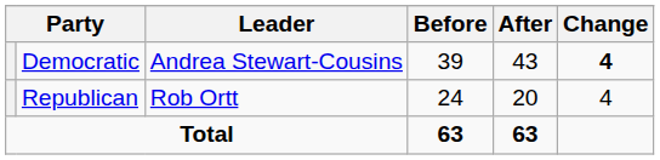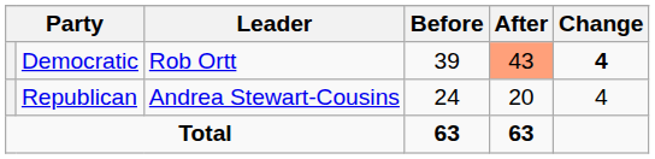Democratic | Leader: Andrea Stewart-Cousins -> Rob Ortt
Democratic | After: no background -> lightsalmon background
Republican | Leader: Rob Ortt -> Andrea Stewart-Cousins
